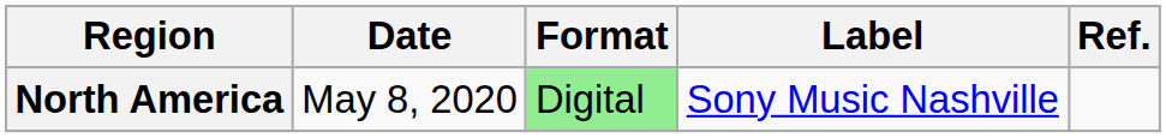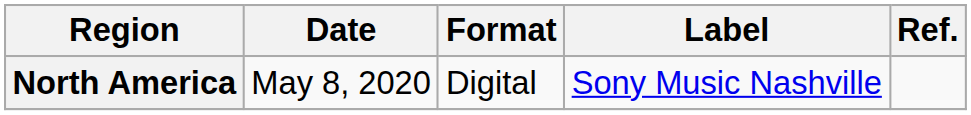North America | Format: lightgreen background -> no background
